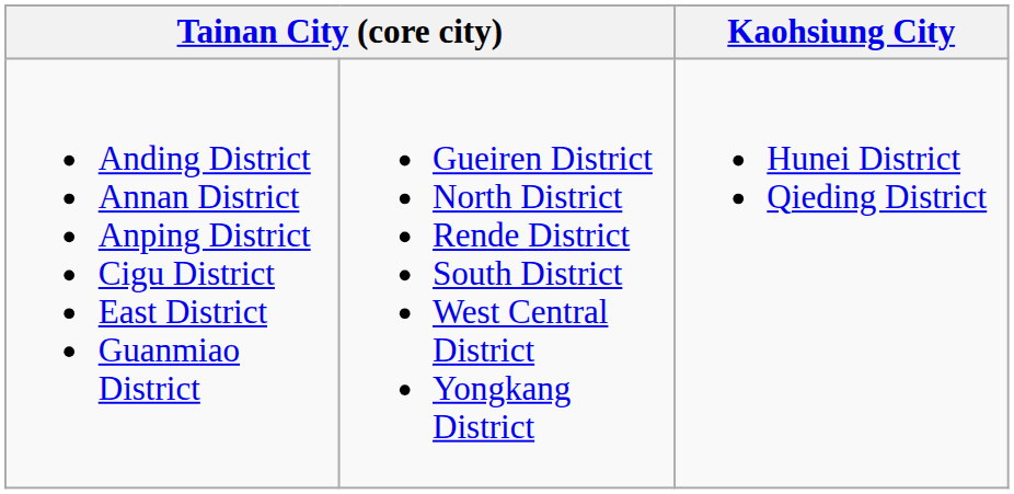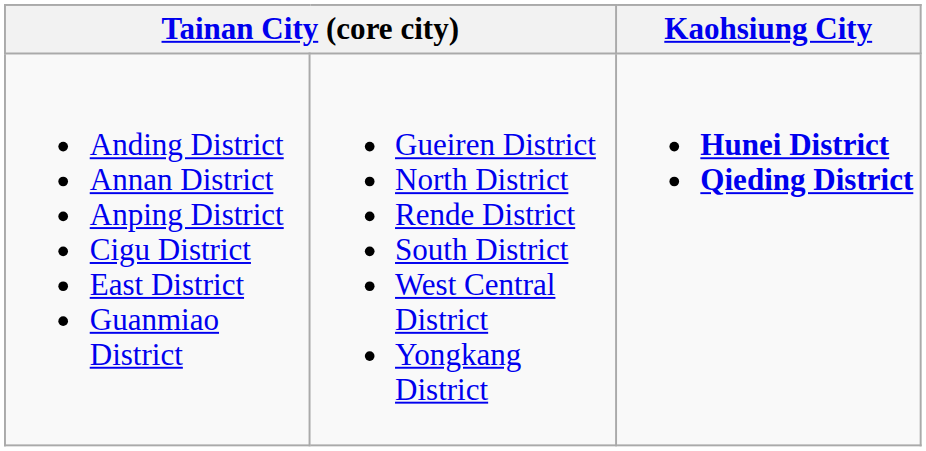row 2 | Kaohsiung City: normal -> bold
